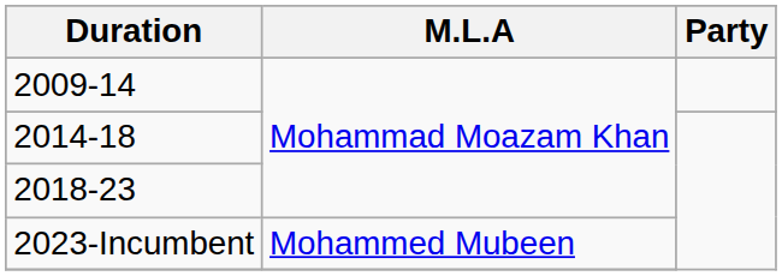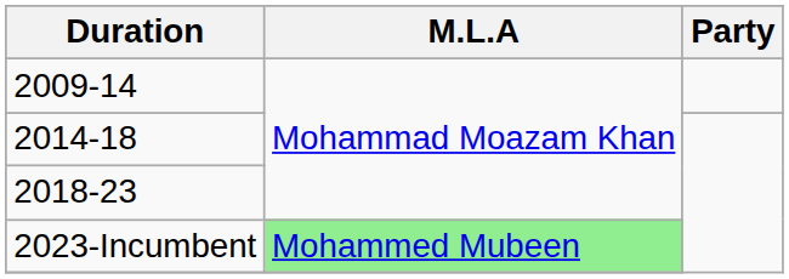2023-Incumbent | M.L.A: no background -> lightgreen background
